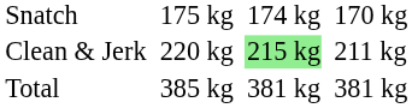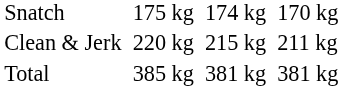Clean & Jerk | column 3: lightgreen background -> no background
